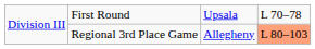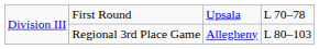Division III / Regional 3rd Place Game | column 4: lightsalmon background -> no background
